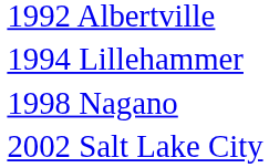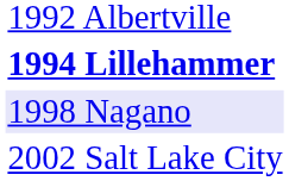1994 Lillehammer | column 1: normal -> bold
1998 Nagano | column 1: no background -> lavender background
